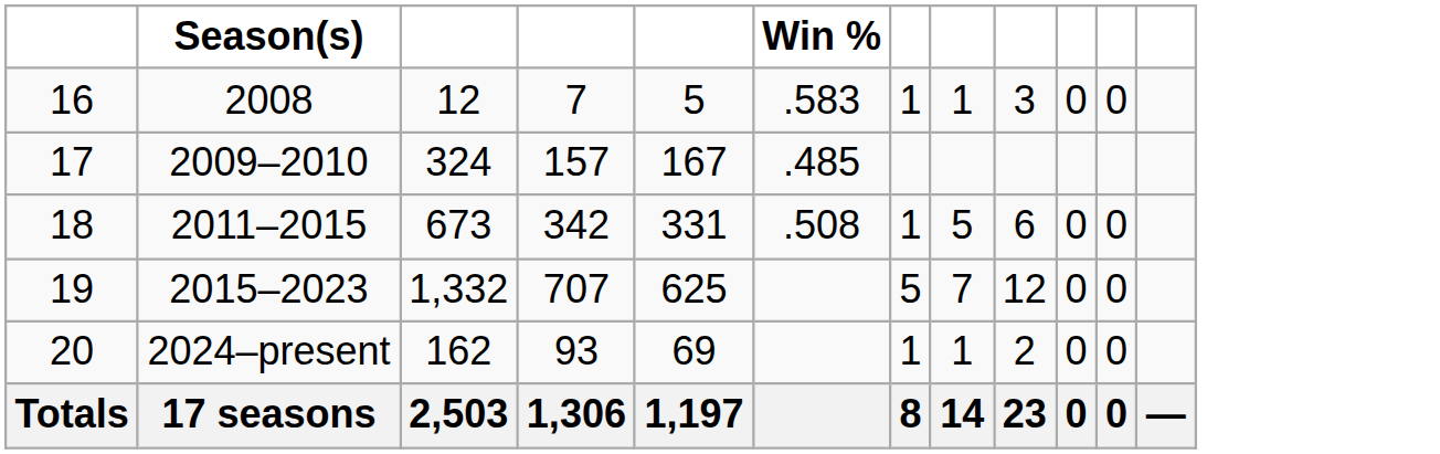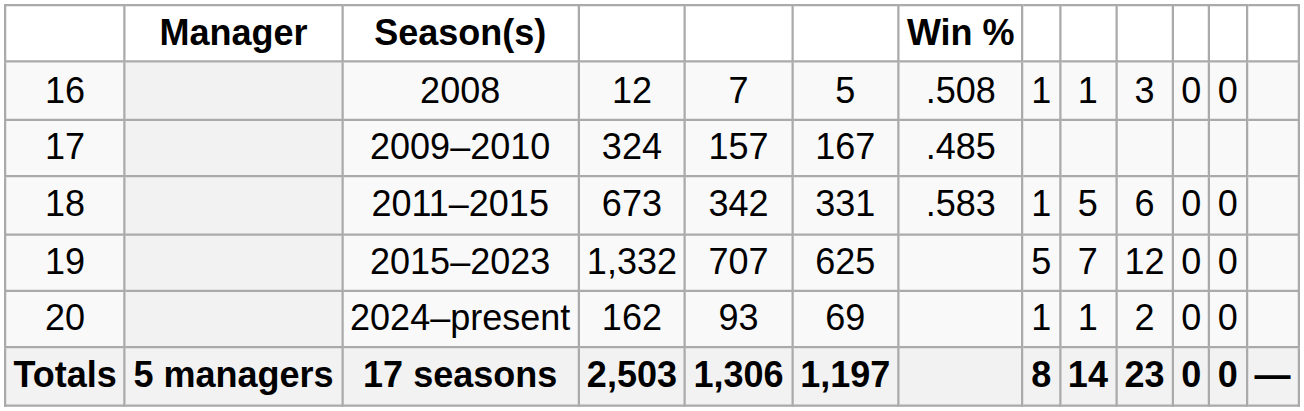+ column: Manager | 5 managers
16 | Win %: .583 -> .508
18 | Win %: .508 -> .583
